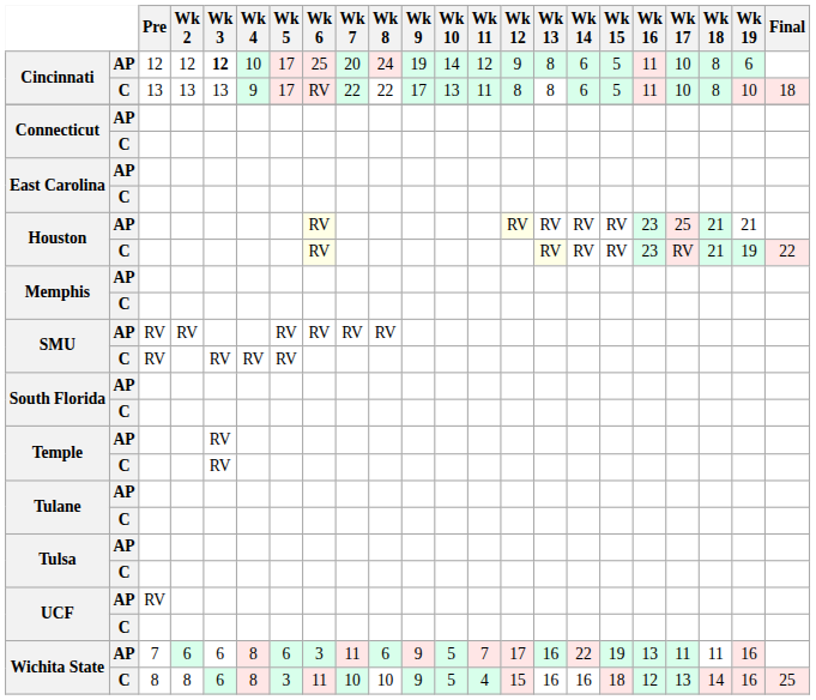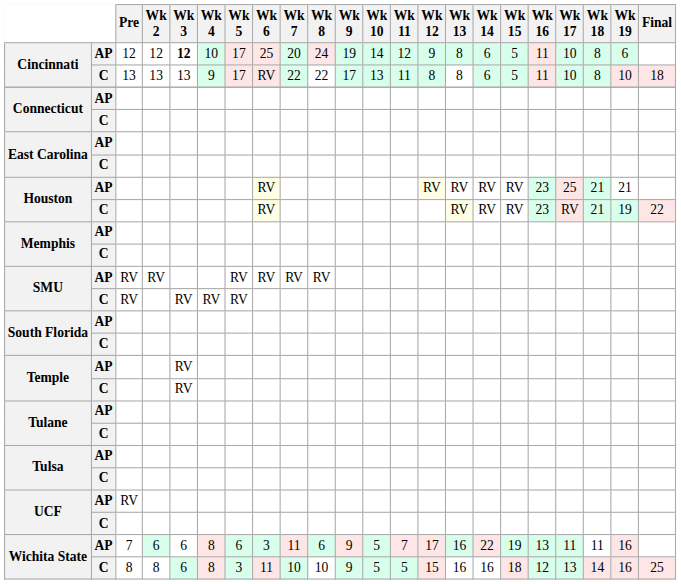Wichita State / C | Wk 11: 4 -> 5
